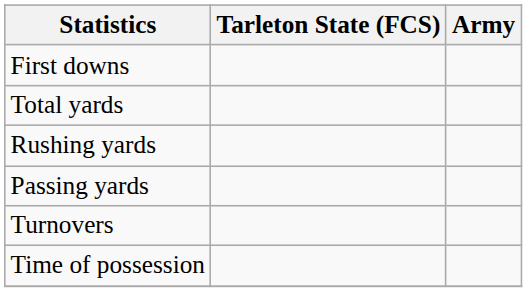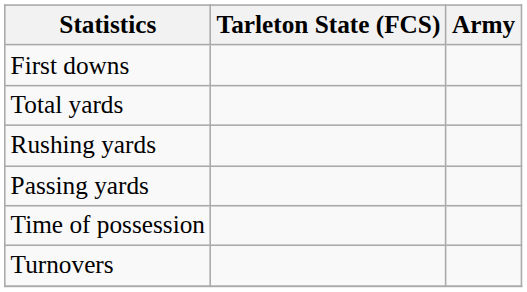rows swapped: Turnovers <-> Time of possession
